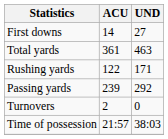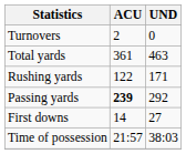rows swapped: First downs <-> Turnovers
Passing yards | ACU: normal -> bold
